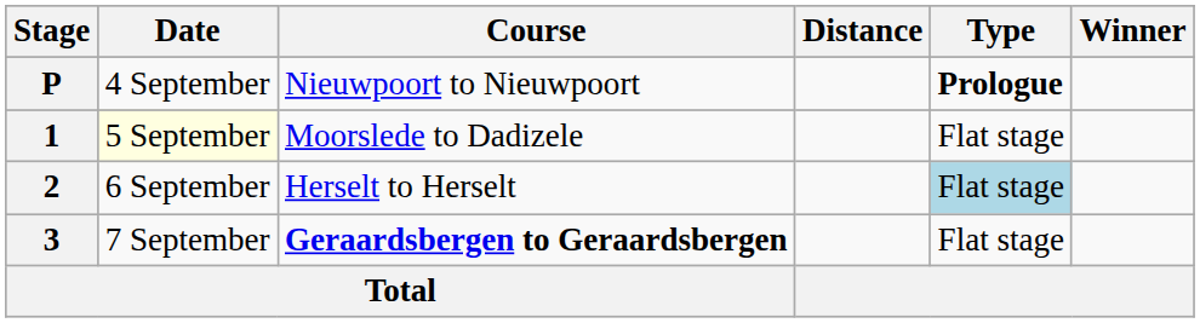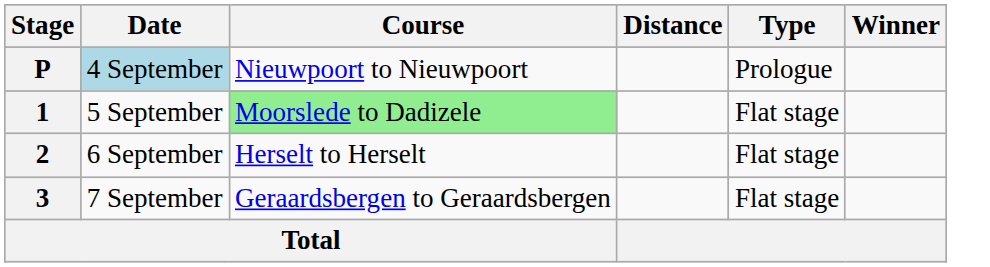P | Date: no background -> lightblue background
P | Type: bold -> normal
1 | Date: lightyellow background -> no background
1 | Course: no background -> lightgreen background
2 | Type: lightblue background -> no background
3 | Course: bold -> normal
